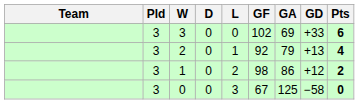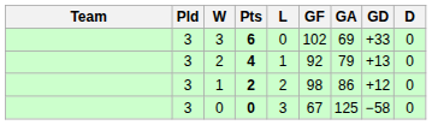columns swapped: D <-> Pts
